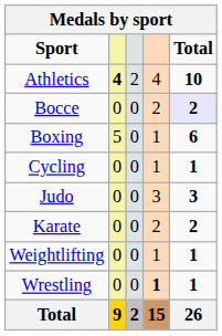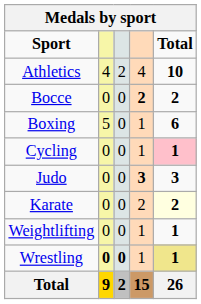Athletics | column 2: bold -> normal
Bocce | column 4: normal -> bold
Bocce | Total: lavender background -> no background
Cycling | Total: no background -> pink background
Judo | column 4: normal -> bold
Karate | Total: no background -> lightyellow background
Wrestling | column 2: normal -> bold
Wrestling | column 3: normal -> bold
Wrestling | column 4: bold -> normal
Wrestling | Total: no background -> khaki background
